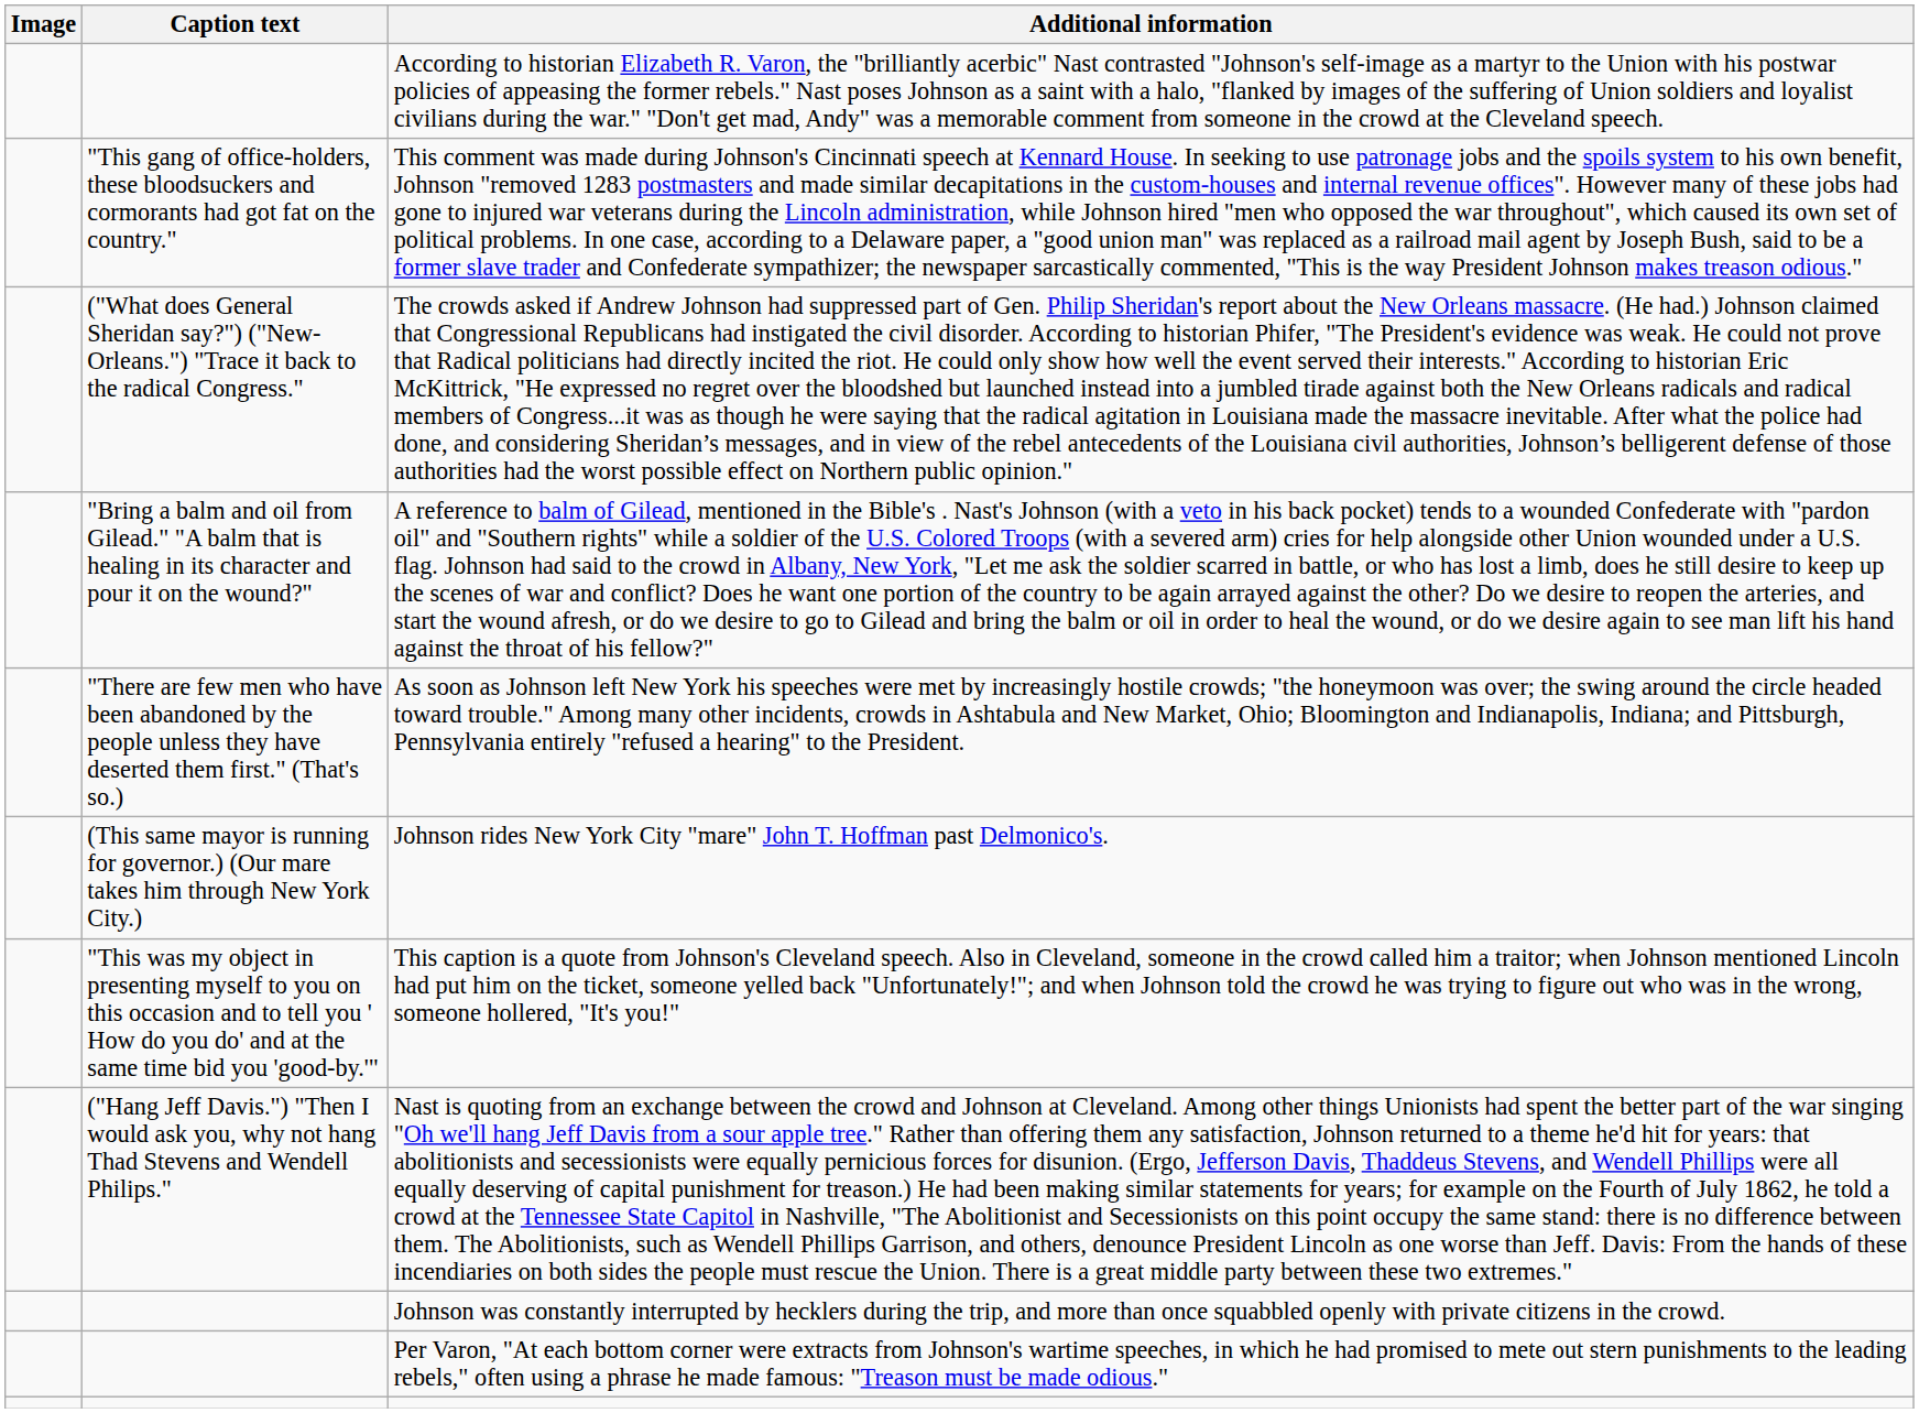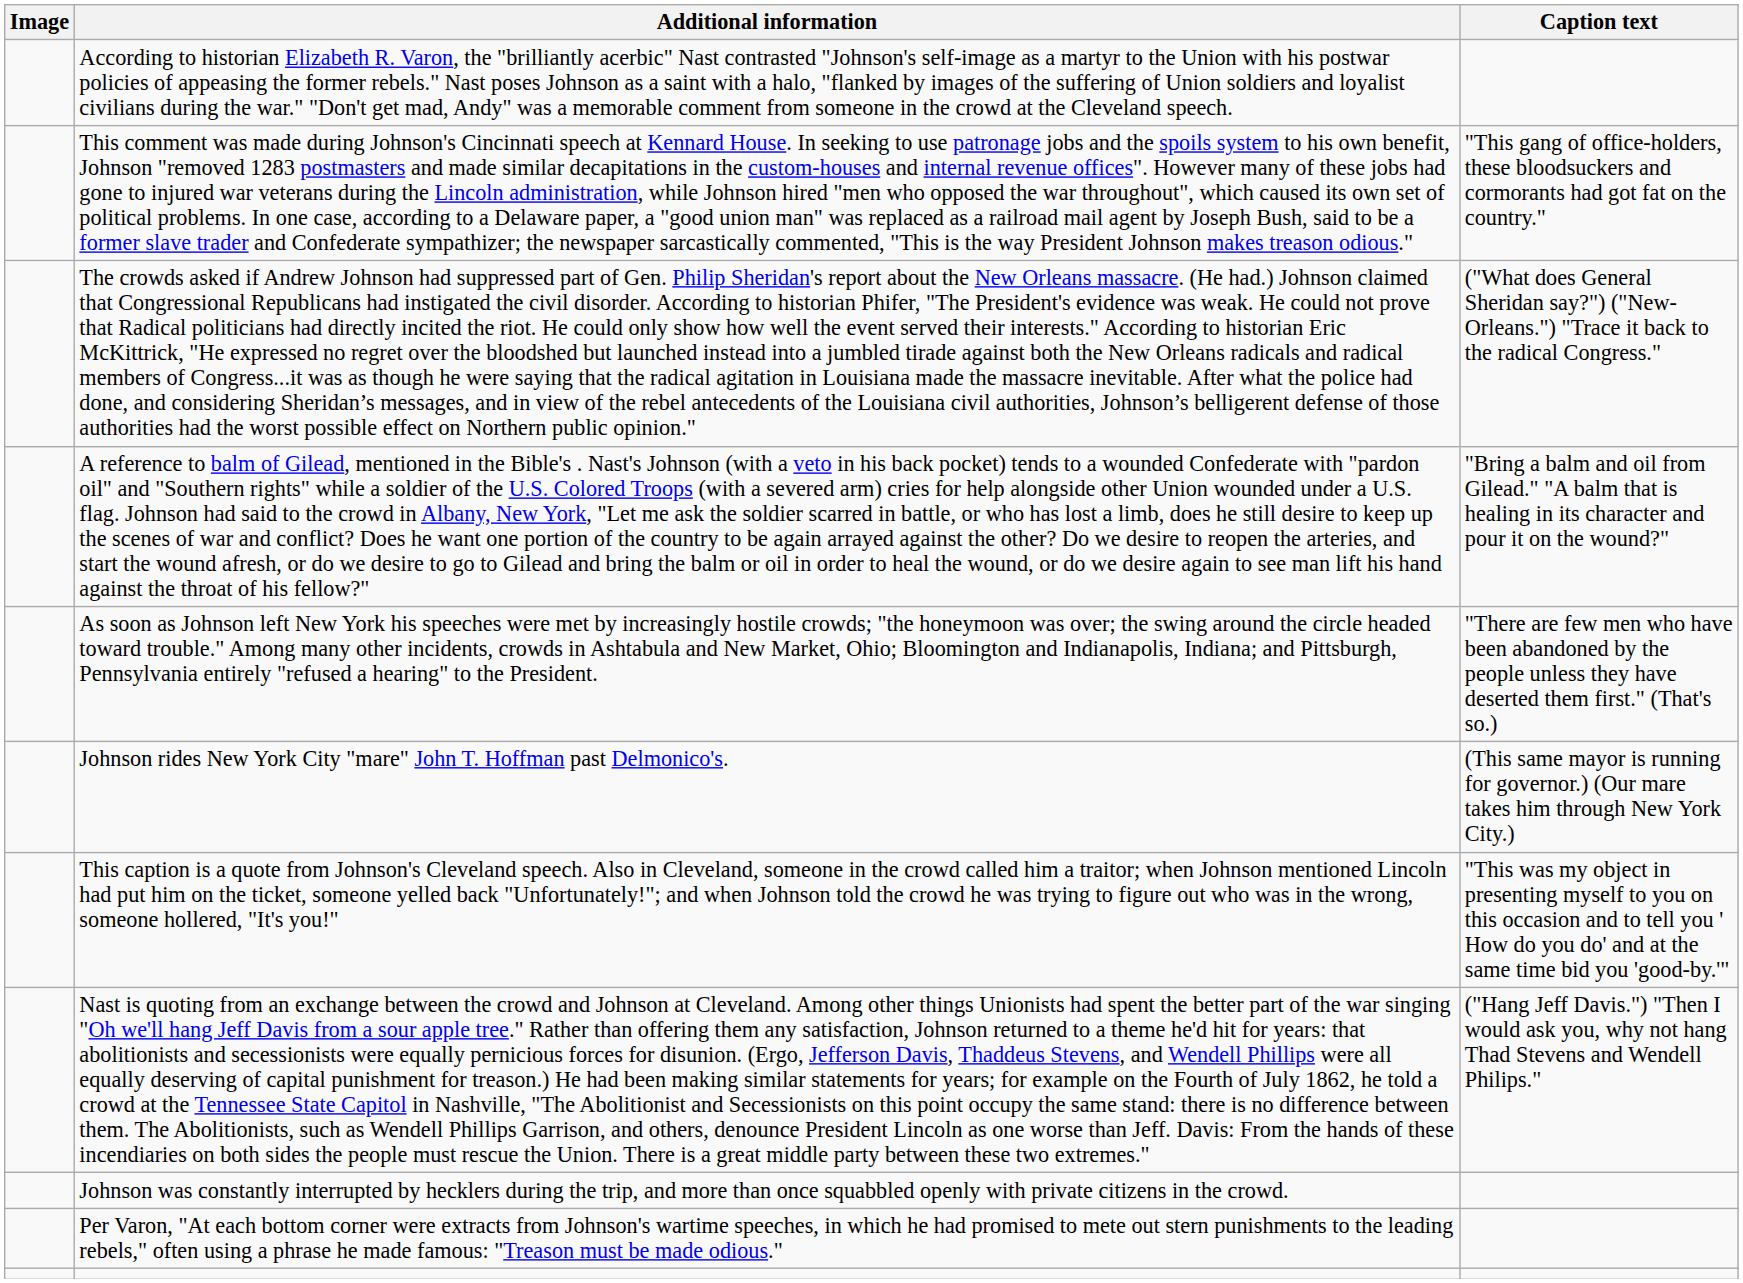columns swapped: Caption text <-> Additional information
